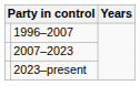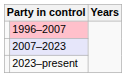1996–2007 | column 2: no background -> pink background
2007–2023 | column 2: no background -> lavender background
